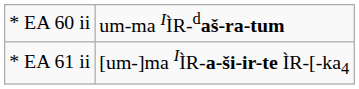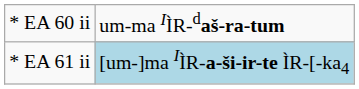* EA 61 ii | column 2: no background -> lightblue background
